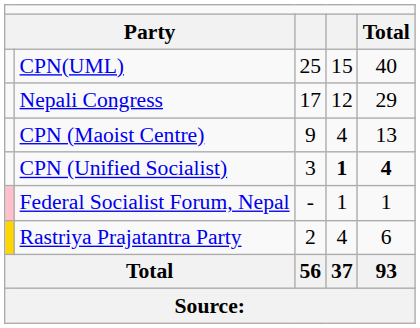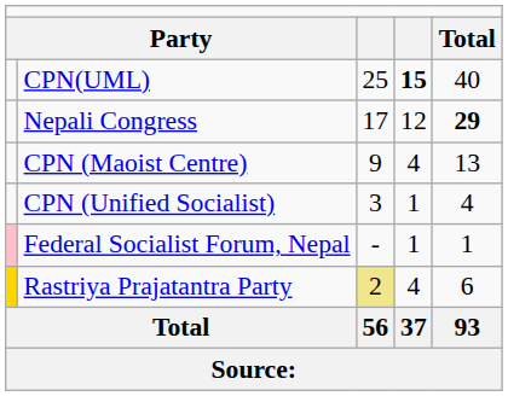CPN(UML) | column 4: normal -> bold
Nepali Congress | column 5: normal -> bold
CPN (Unified Socialist) | column 4: bold -> normal
CPN (Unified Socialist) | column 5: bold -> normal
Rastriya Prajatantra Party | column 3: no background -> khaki background
